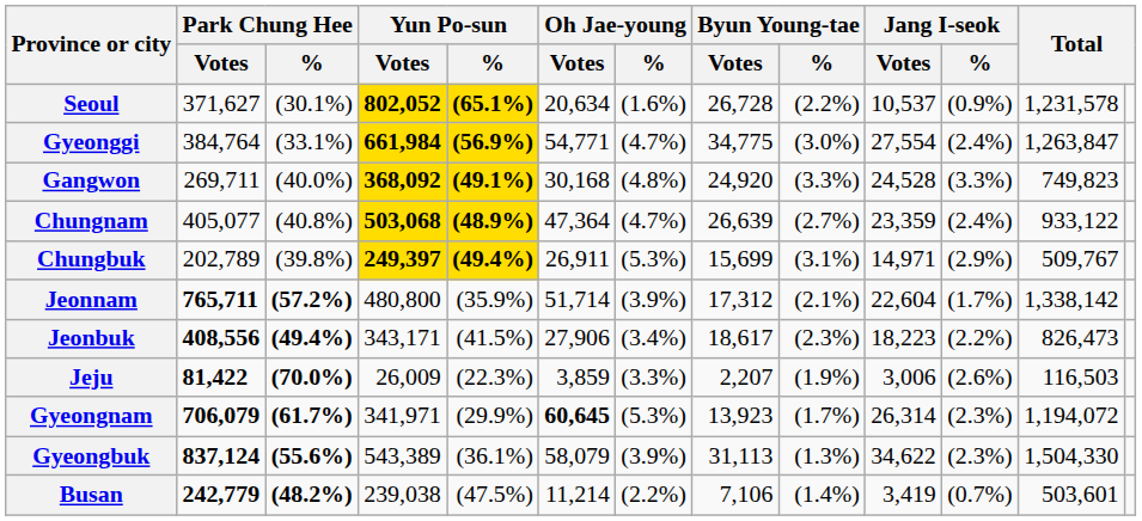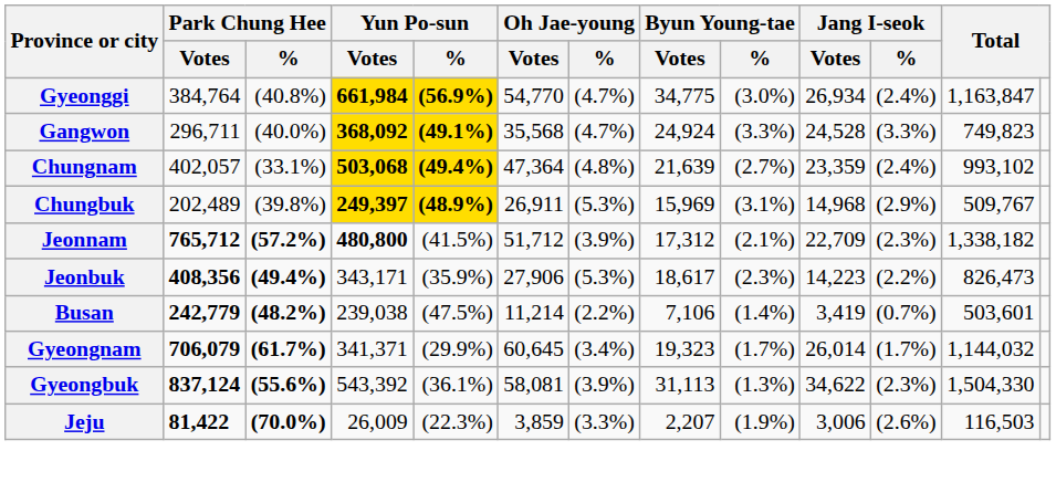- row: Seoul | 371,627 | (30.1%) | 802,052 | (65.1%) | 20,634 | (1.6%) | 26,728 | (2.2%) | 10,537 | (0.9%) | 1,231,578
Gyeonggi | Park Chung Hee / %: (33.1%) -> (40.8%)
Gyeonggi | Oh Jae-young / Votes: 54,771 -> 54,770
Gyeonggi | Jang I-seok / Votes: 27,554 -> 26,934
Gyeonggi | column 12: 1,263,847 -> 1,163,847
Gangwon | Park Chung Hee / Votes: 269,711 -> 296,711
Gangwon | Oh Jae-young / Votes: 30,168 -> 35,568
Gangwon | Oh Jae-young / %: (4.8%) -> (4.7%)
Gangwon | Byun Young-tae / Votes: 24,920 -> 24,924
Chungnam | Park Chung Hee / Votes: 405,077 -> 402,057
Chungnam | Park Chung Hee / %: (40.8%) -> (33.1%)
Chungnam | Yun Po-sun / %: (48.9%) -> (49.4%)
Chungnam | Oh Jae-young / %: (4.7%) -> (4.8%)
Chungnam | Byun Young-tae / Votes: 26,639 -> 21,639
Chungnam | column 12: 933,122 -> 993,102
Chungbuk | Park Chung Hee / Votes: 202,789 -> 202,489
Chungbuk | Yun Po-sun / %: (49.4%) -> (48.9%)
Chungbuk | Byun Young-tae / Votes: 15,699 -> 15,969
Chungbuk | Jang I-seok / Votes: 14,971 -> 14,968
Jeonnam | Park Chung Hee / Votes: 765,711 -> 765,712
Jeonnam | Yun Po-sun / Votes: normal -> bold
Jeonnam | Yun Po-sun / %: (35.9%) -> (41.5%)
Jeonnam | Oh Jae-young / Votes: 51,714 -> 51,712
Jeonnam | Jang I-seok / Votes: 22,604 -> 22,709
Jeonnam | Jang I-seok / %: (1.7%) -> (2.3%)
Jeonnam | column 12: 1,338,142 -> 1,338,182
Jeonbuk | Park Chung Hee / Votes: 408,556 -> 408,356
Jeonbuk | Yun Po-sun / %: (41.5%) -> (35.9%)
Jeonbuk | Oh Jae-young / %: (3.4%) -> (5.3%)
Jeonbuk | Jang I-seok / Votes: 18,223 -> 14,223
rows swapped: Busan <-> Jeju
Gyeongnam | Yun Po-sun / Votes: 341,971 -> 341,371
Gyeongnam | Oh Jae-young / Votes: bold -> normal
Gyeongnam | Oh Jae-young / %: (5.3%) -> (3.4%)
Gyeongnam | Byun Young-tae / Votes: 13,923 -> 19,323
Gyeongnam | Jang I-seok / Votes: 26,314 -> 26,014
Gyeongnam | Jang I-seok / %: (2.3%) -> (1.7%)
Gyeongnam | column 12: 1,194,072 -> 1,144,032
Gyeongbuk | Yun Po-sun / Votes: 543,389 -> 543,392
Gyeongbuk | Oh Jae-young / Votes: 58,079 -> 58,081
